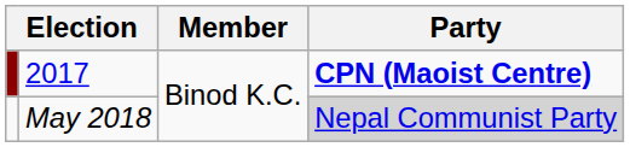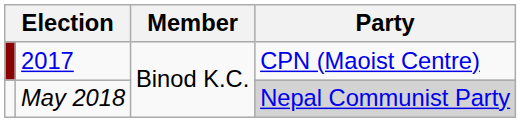2017 | Party: bold -> normal
